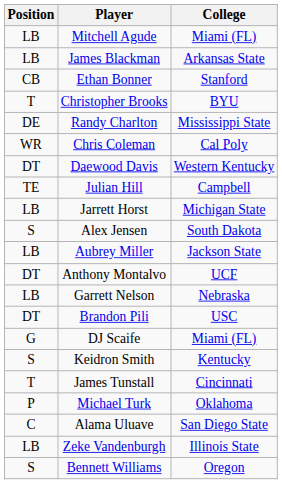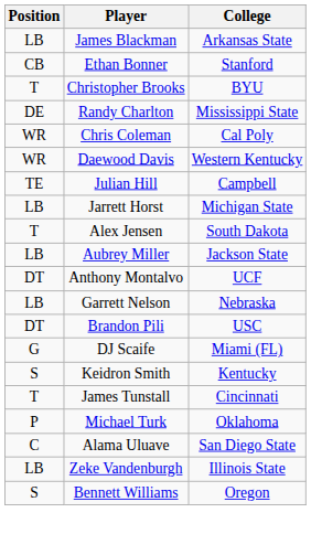- row: LB | Mitchell Agude | Miami (FL)
Daewood Davis | Position: DT -> WR
Alex Jensen | Position: S -> T
